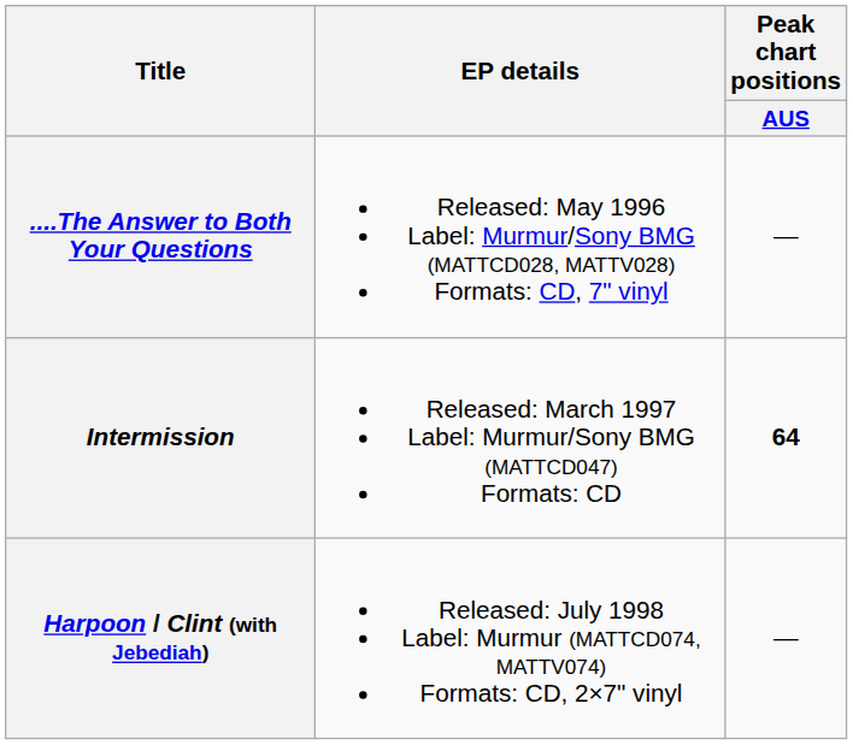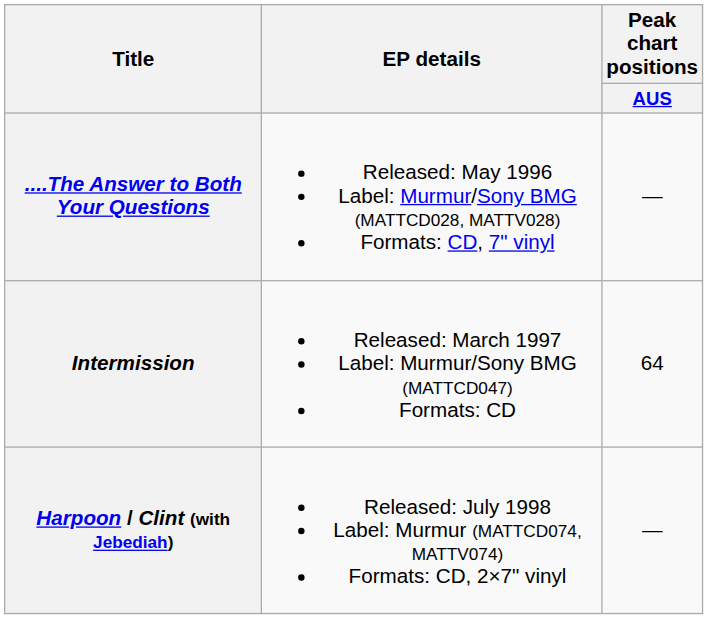Intermission | Peak chart positions / AUS: bold -> normal
